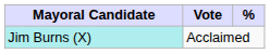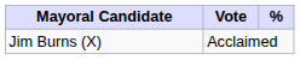Jim Burns (X) | Mayoral Candidate: paleturquoise background -> no background
